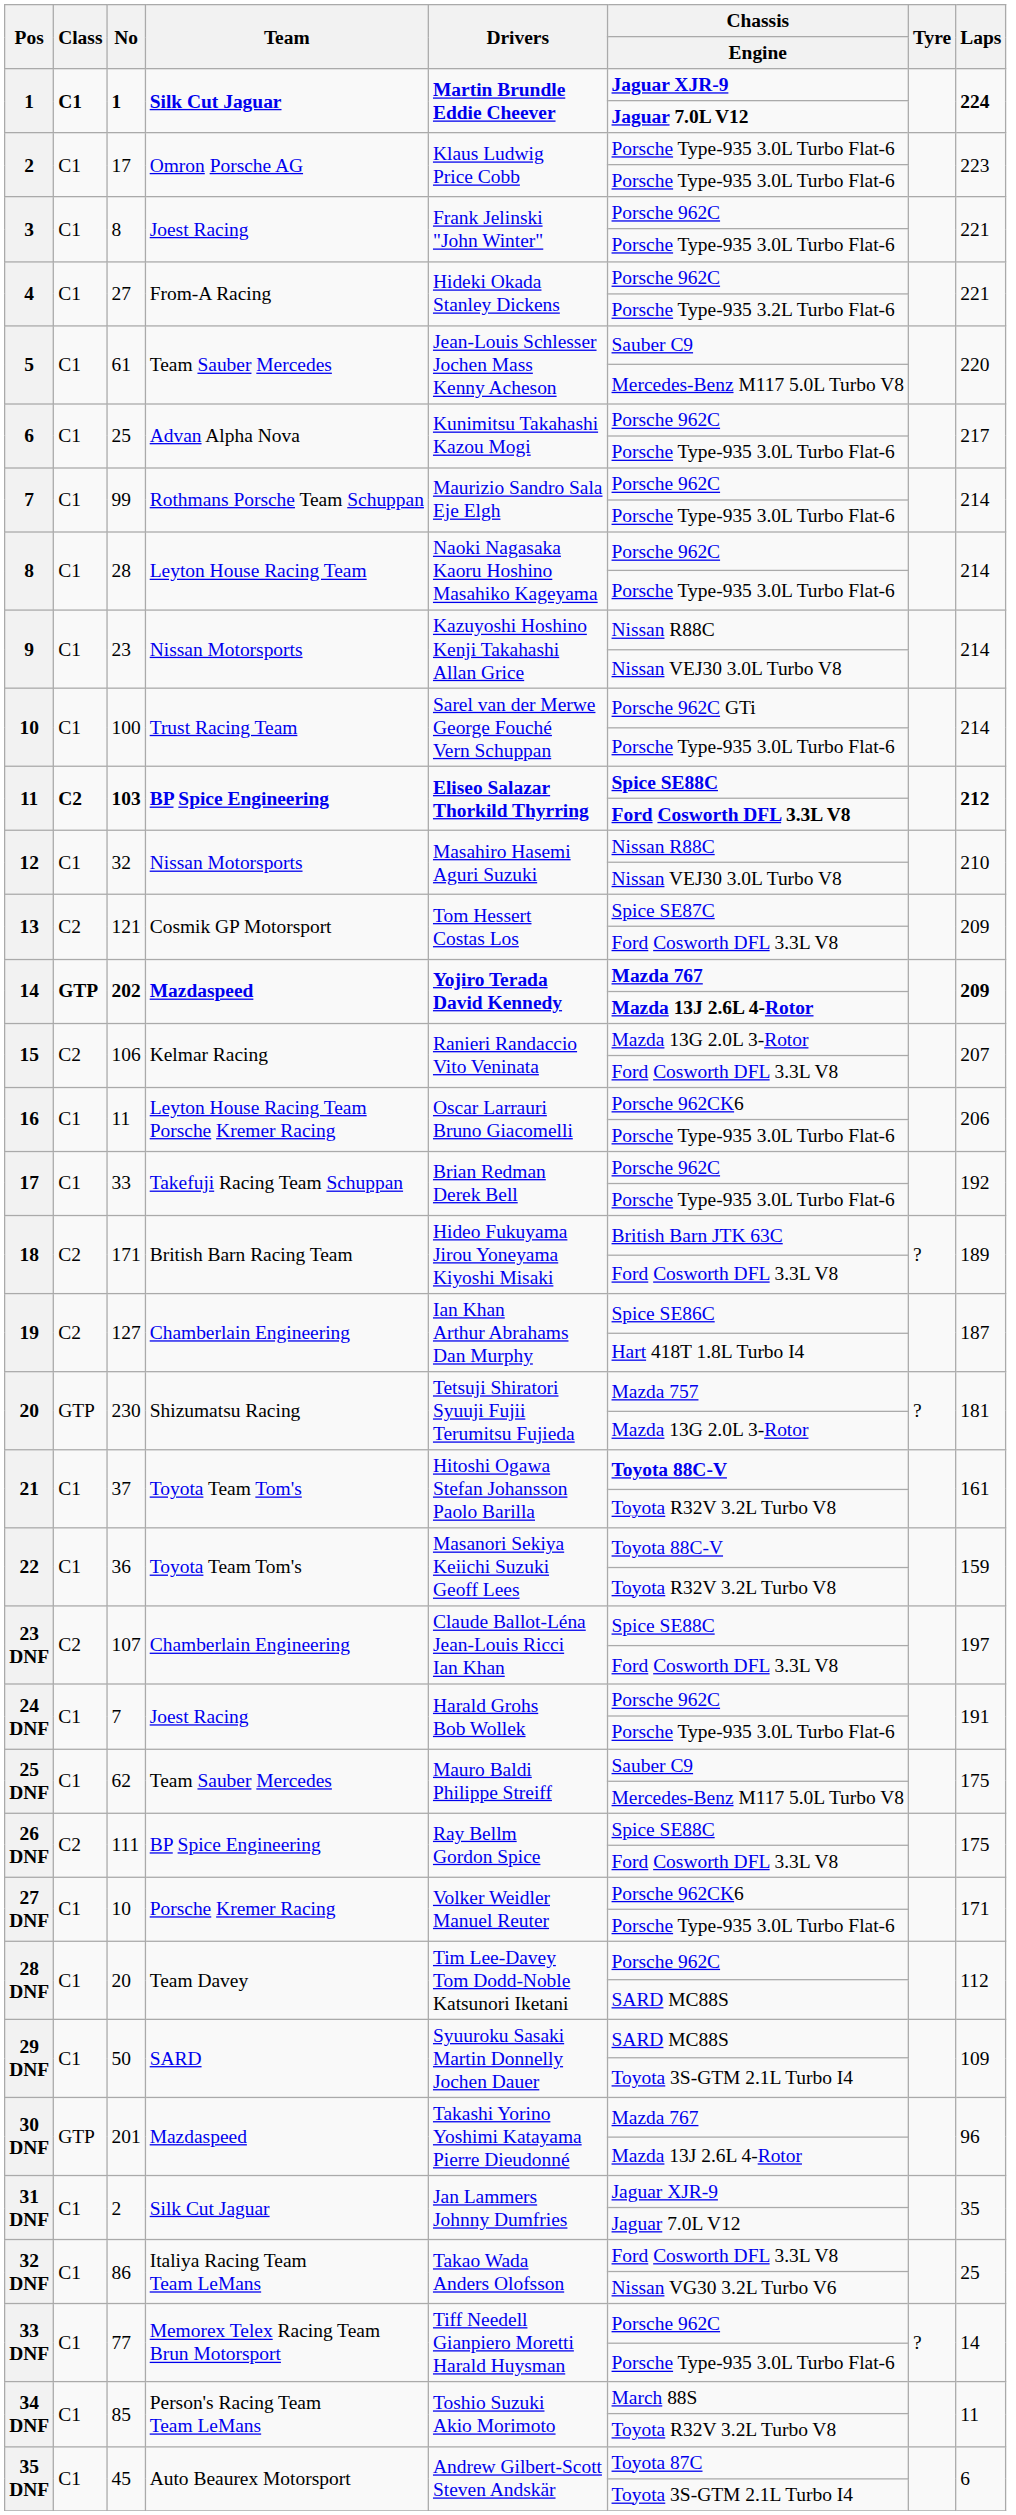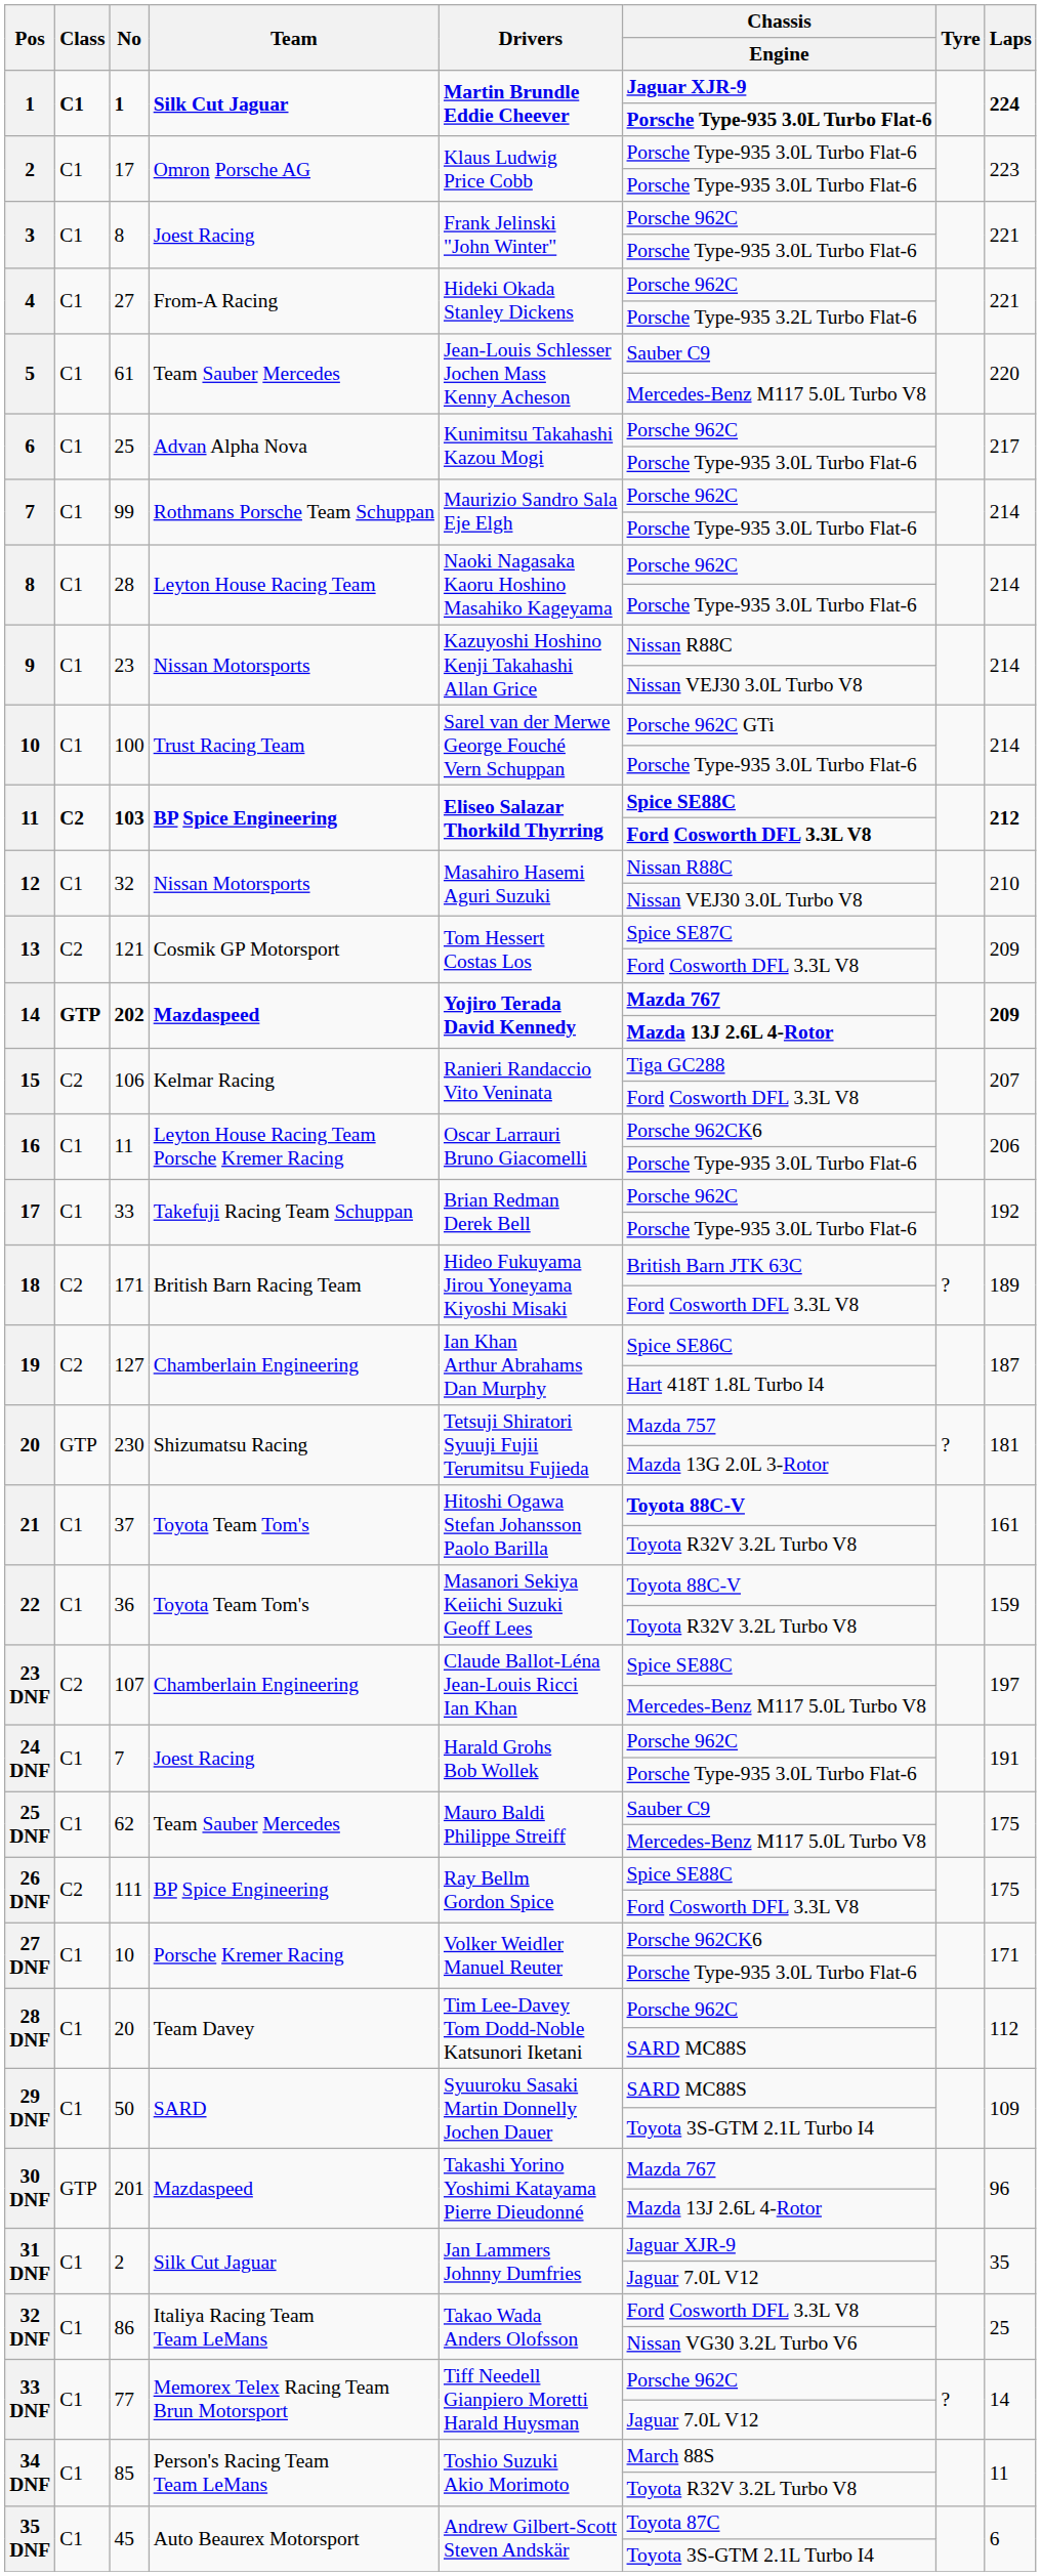row 4 | Chassis / Engine: Jaguar 7.0L V12 -> Porsche Type-935 3.0L Turbo Flat-6
row 31 | Chassis / Engine: Mazda 13G 2.0L 3-Rotor -> Tiga GC288
row 48 | Chassis / Engine: Ford Cosworth DFL 3.3L V8 -> Mercedes-Benz M117 5.0L Turbo V8
row 68 | Chassis / Engine: Porsche Type-935 3.0L Turbo Flat-6 -> Jaguar 7.0L V12
